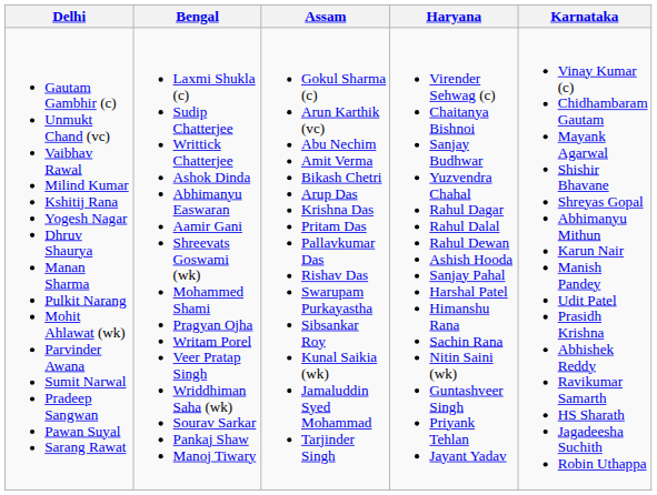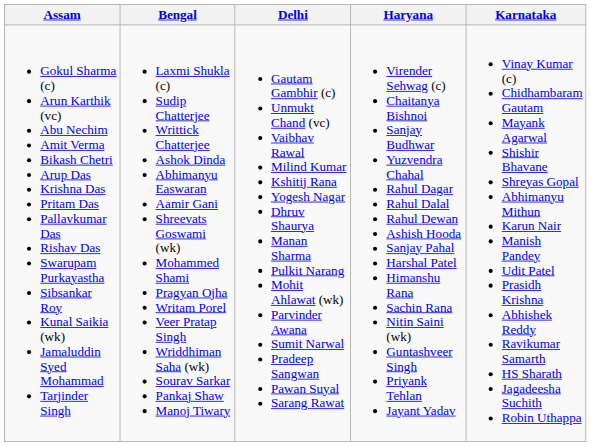columns swapped: Assam <-> Delhi
